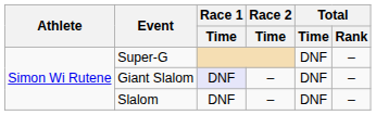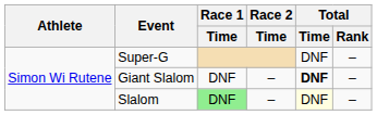Giant Slalom | Race 1 / Time: lavender background -> no background
Giant Slalom | Total / Time: normal -> bold
Slalom | Race 1 / Time: no background -> lightgreen background
Slalom | Total / Time: no background -> lightyellow background
